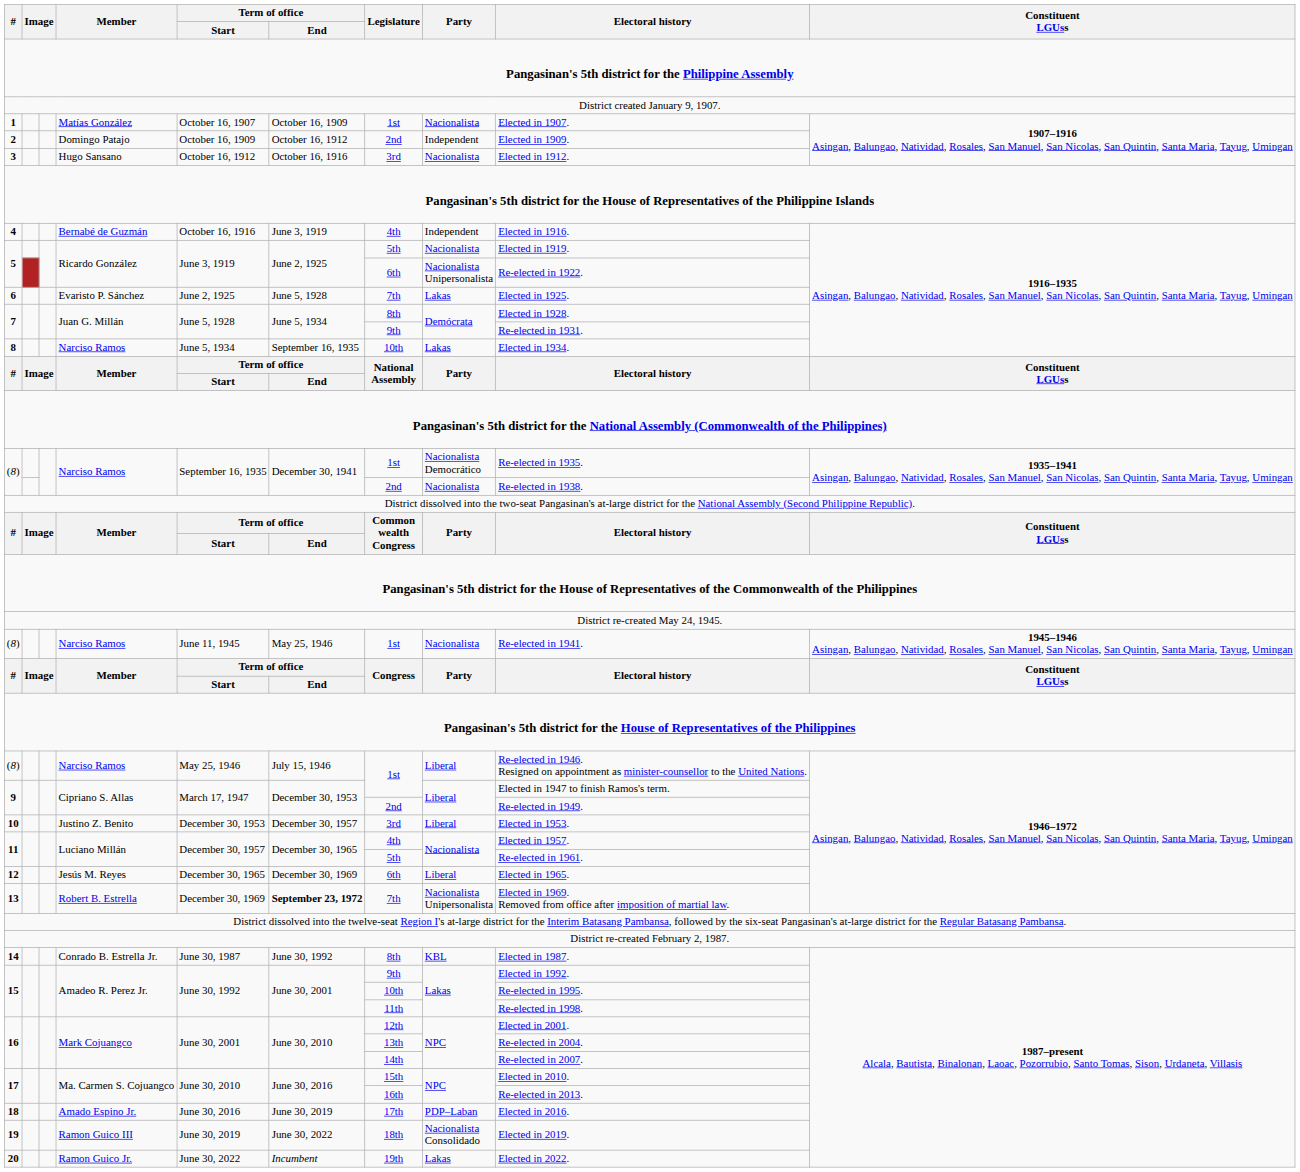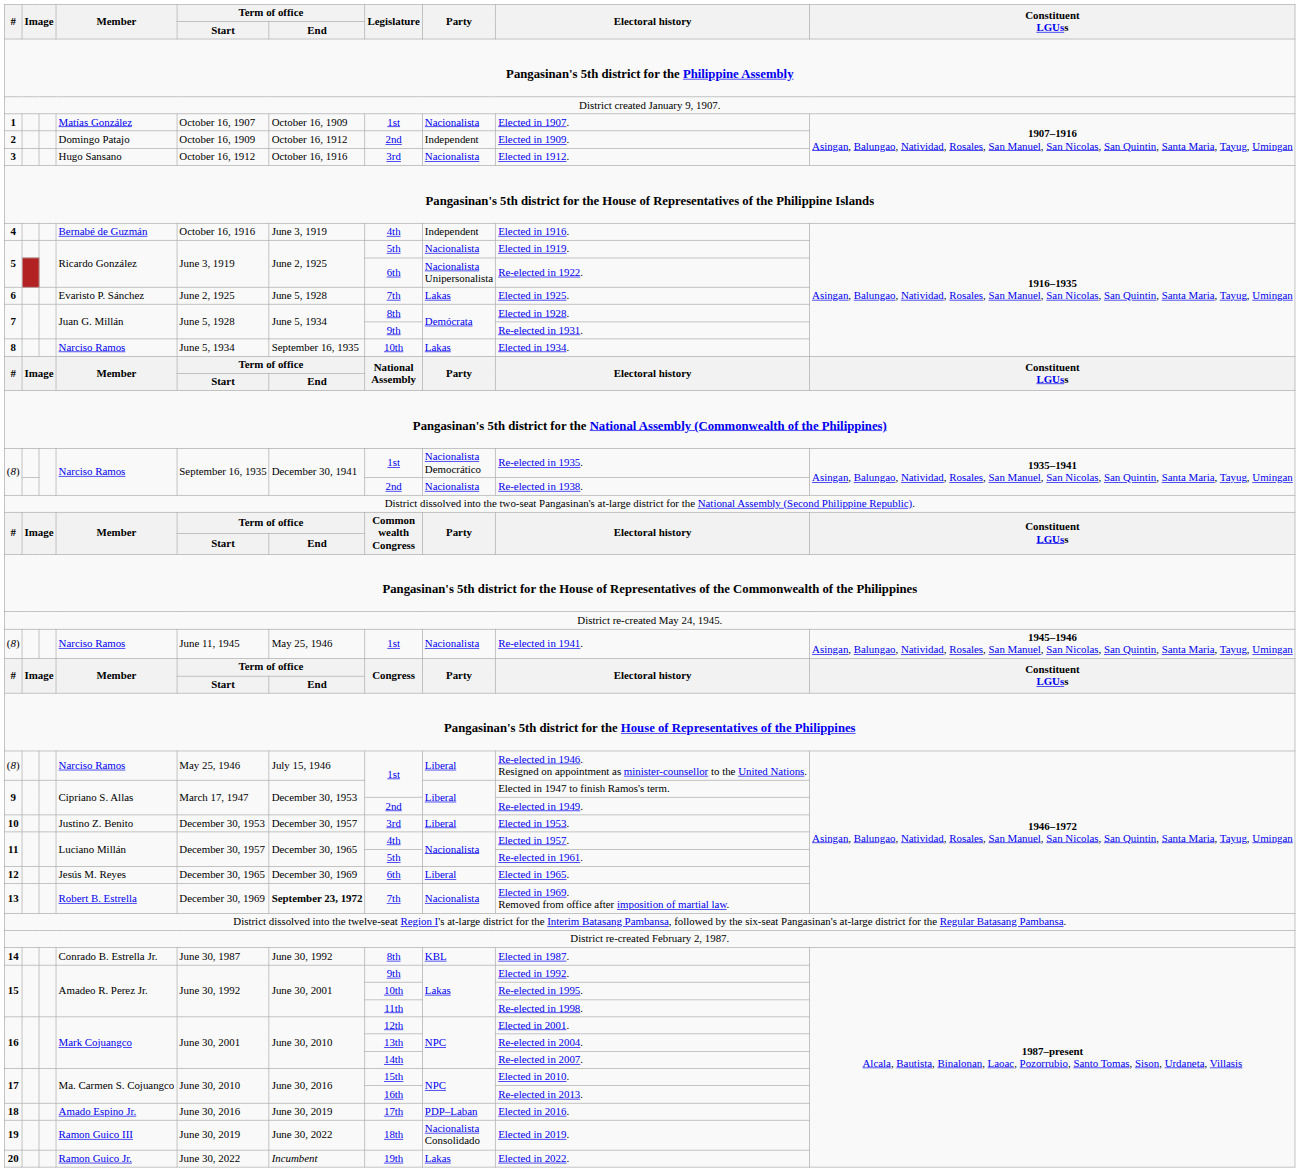13 | Party: Nacionalista Unipersonalista -> Nacionalista
